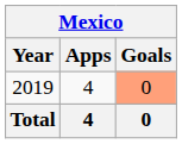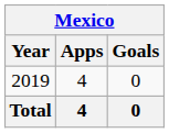2019 | Goals: lightsalmon background -> no background
